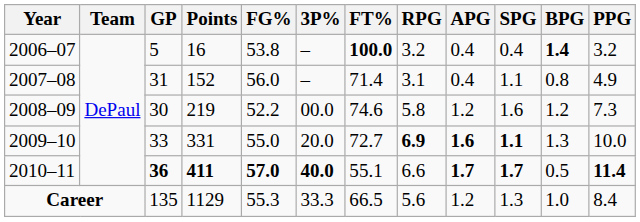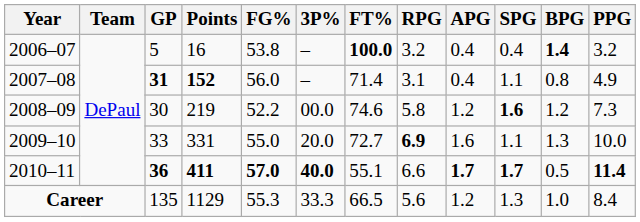2007–08 | GP: normal -> bold
2007–08 | Points: normal -> bold
2008–09 | SPG: normal -> bold
2009–10 | APG: bold -> normal
2009–10 | SPG: bold -> normal
